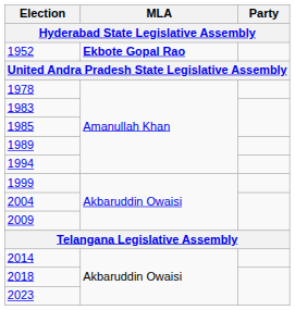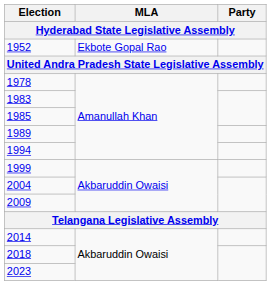1952 | MLA: bold -> normal
